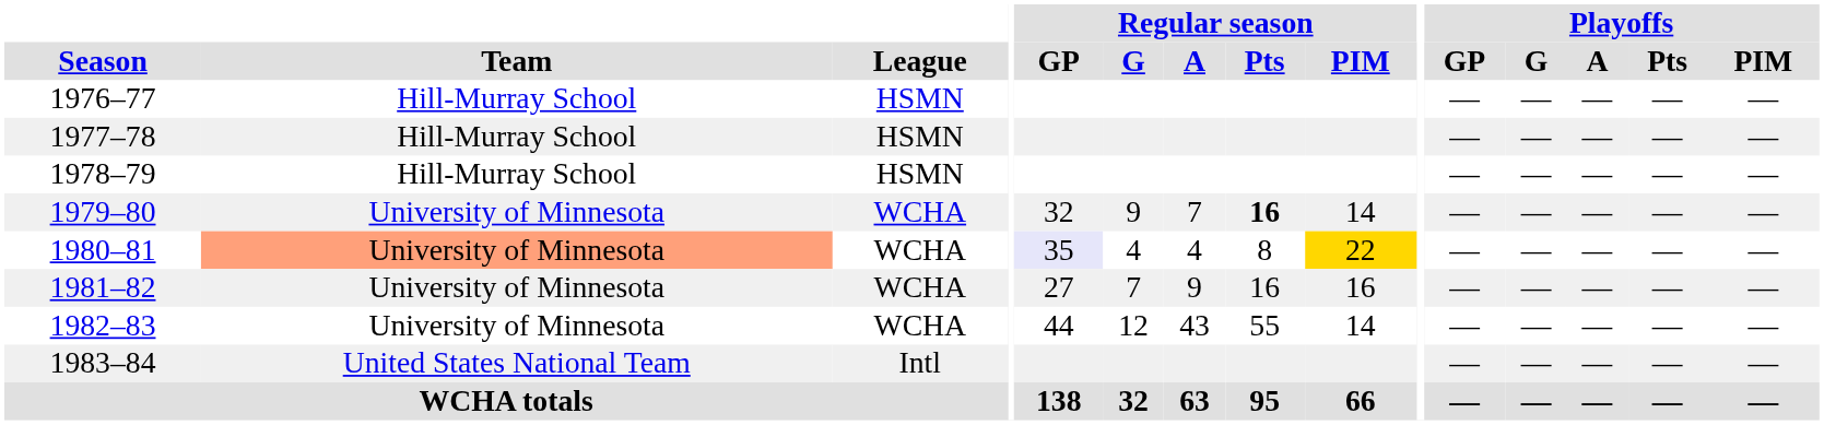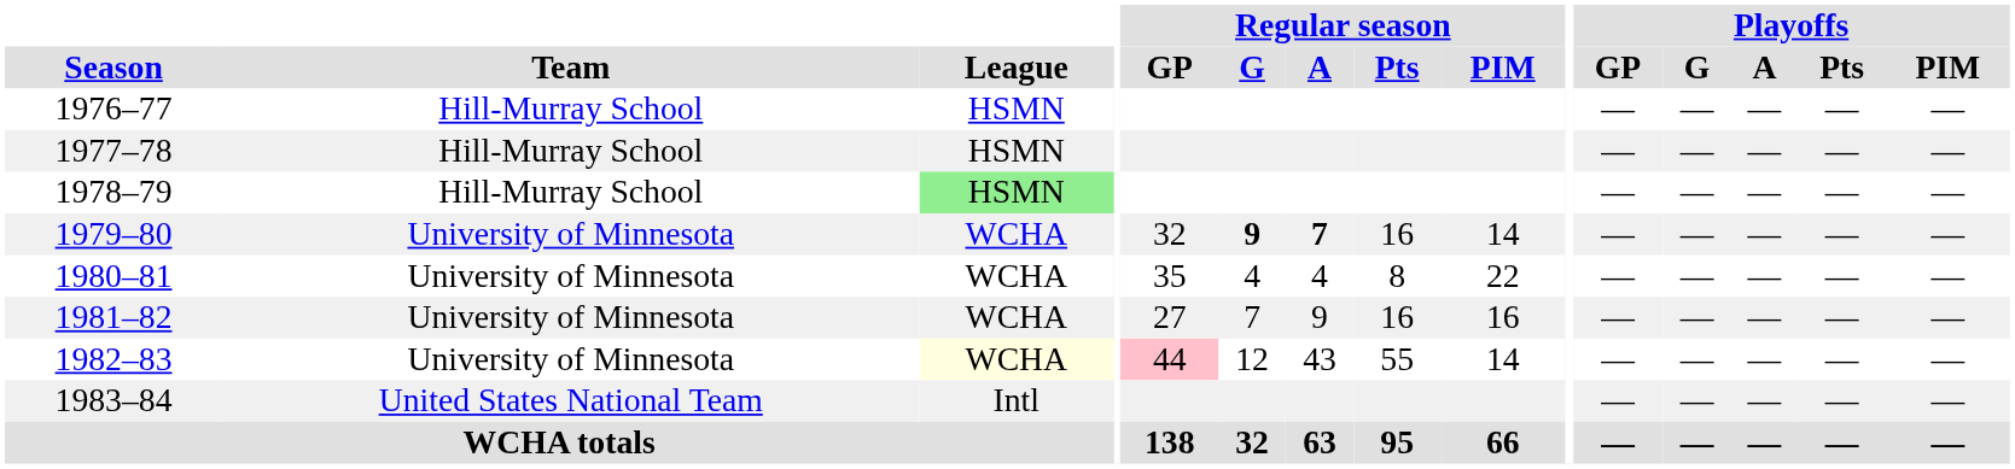1978–79 | League: no background -> lightgreen background
1979–80 | Regular season / G: normal -> bold
1979–80 | Regular season / A: normal -> bold
1979–80 | Regular season / Pts: bold -> normal
1980–81 | Team: lightsalmon background -> no background
1980–81 | Regular season / GP: lavender background -> no background
1980–81 | Regular season / PIM: gold background -> no background
1982–83 | League: no background -> lightyellow background
1982–83 | Regular season / GP: no background -> pink background
